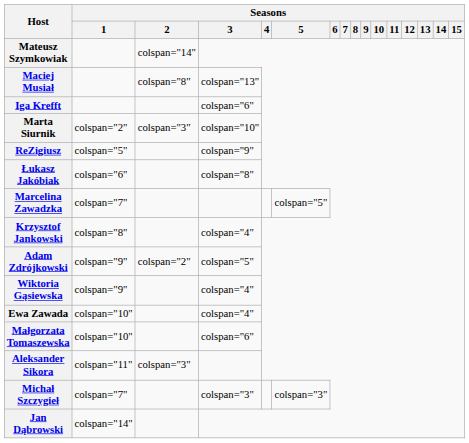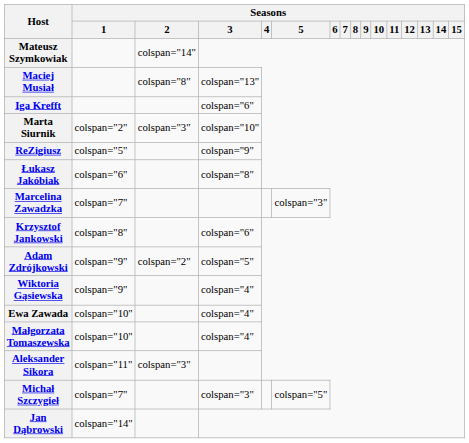Marcelina Zawadzka | Seasons / 5: colspan="5" -> colspan="3"
Krzysztof Jankowski | Seasons / 3: colspan="4" -> colspan="6"
Małgorzata Tomaszewska | Seasons / 3: colspan="6" -> colspan="4"
Michał Szczygieł | Seasons / 5: colspan="3" -> colspan="5"
